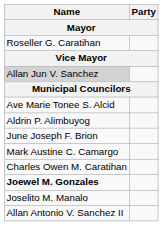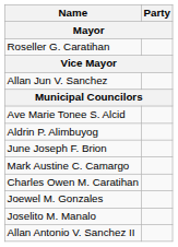Allan Jun V. Sanchez | Name: lightgrey background -> no background
Joewel M. Gonzales | Name: bold -> normal
